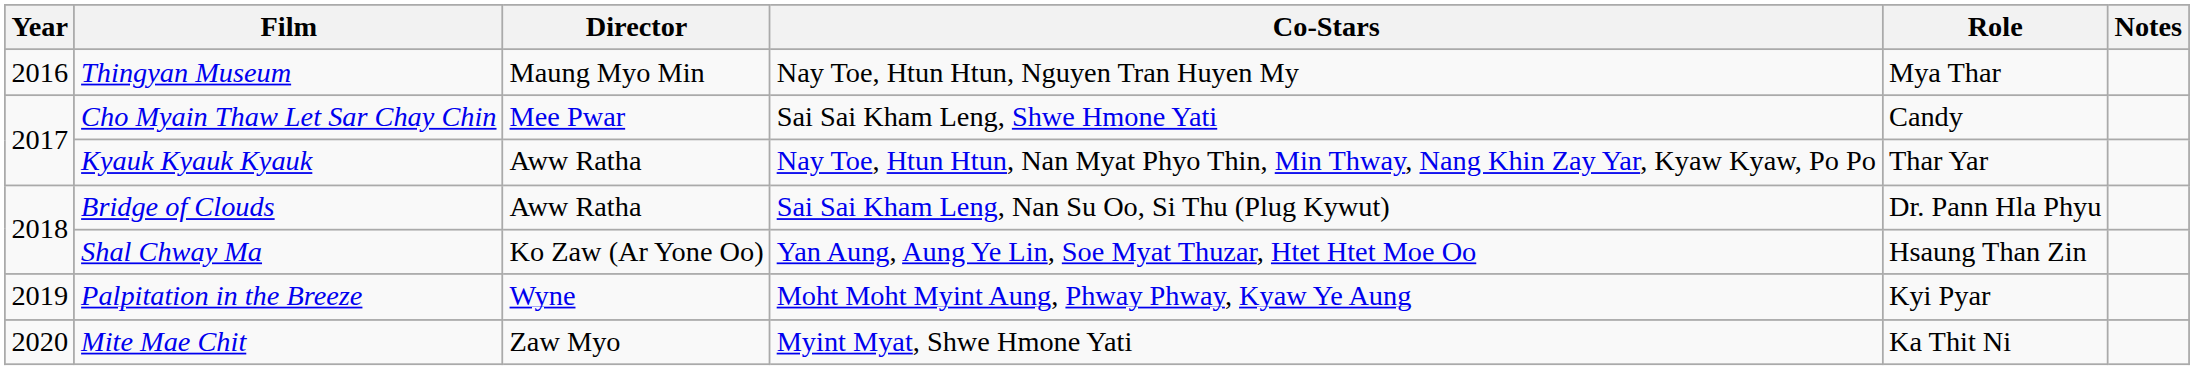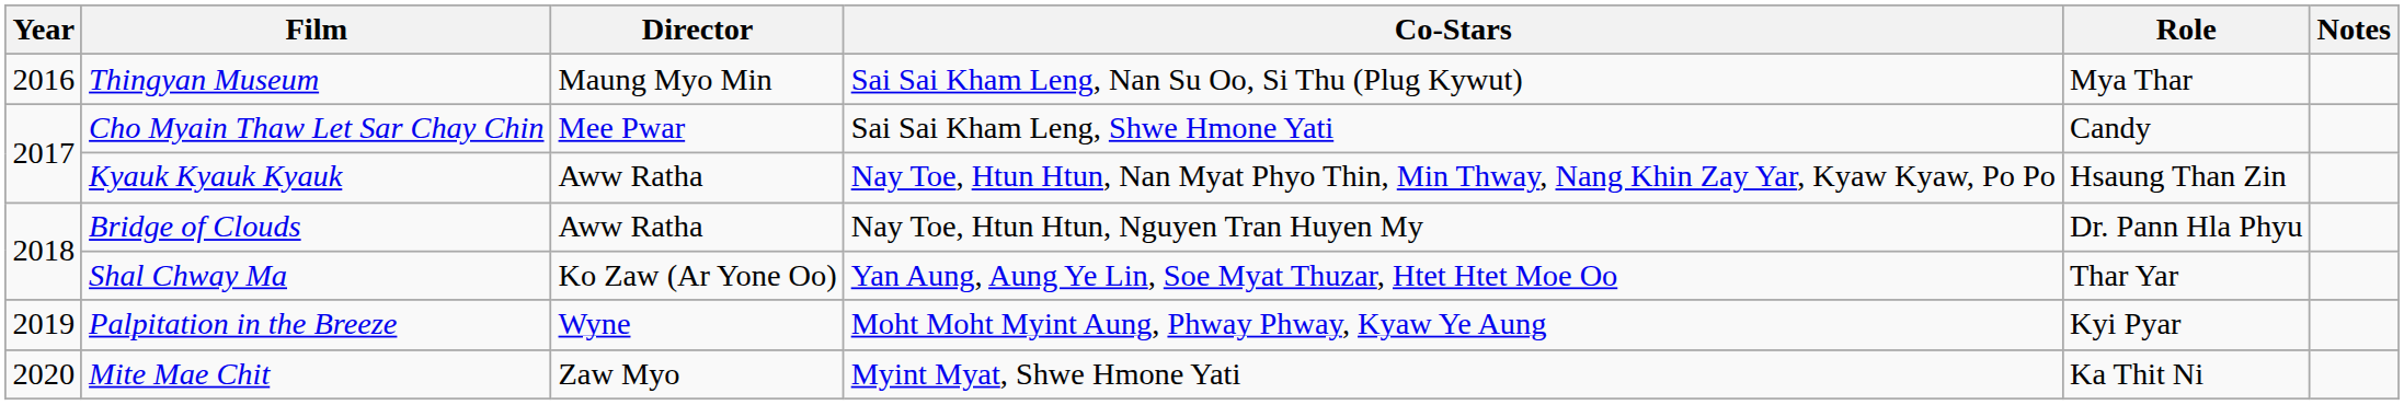Thingyan Museum | Co-Stars: Nay Toe, Htun Htun, Nguyen Tran Huyen My -> Sai Sai Kham Leng, Nan Su Oo, Si Thu (Plug Kywut)
Kyauk Kyauk Kyauk | Role: Thar Yar -> Hsaung Than Zin
Bridge of Clouds | Co-Stars: Sai Sai Kham Leng, Nan Su Oo, Si Thu (Plug Kywut) -> Nay Toe, Htun Htun, Nguyen Tran Huyen My
Shal Chway Ma | Role: Hsaung Than Zin -> Thar Yar
